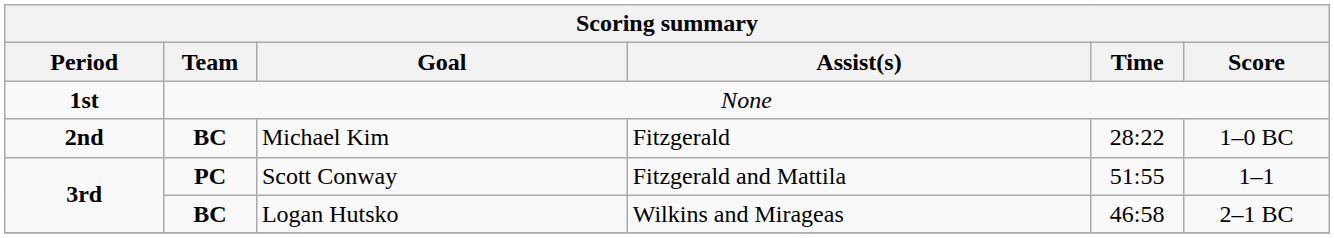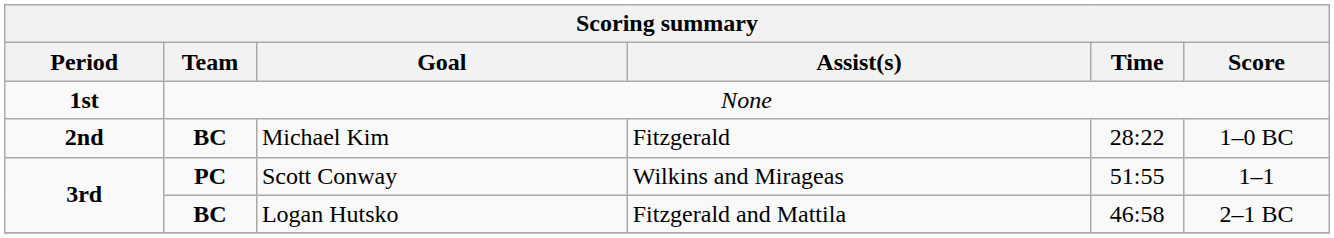Scott Conway | Assist(s): Fitzgerald and Mattila -> Wilkins and Mirageas
Logan Hutsko | Assist(s): Wilkins and Mirageas -> Fitzgerald and Mattila
